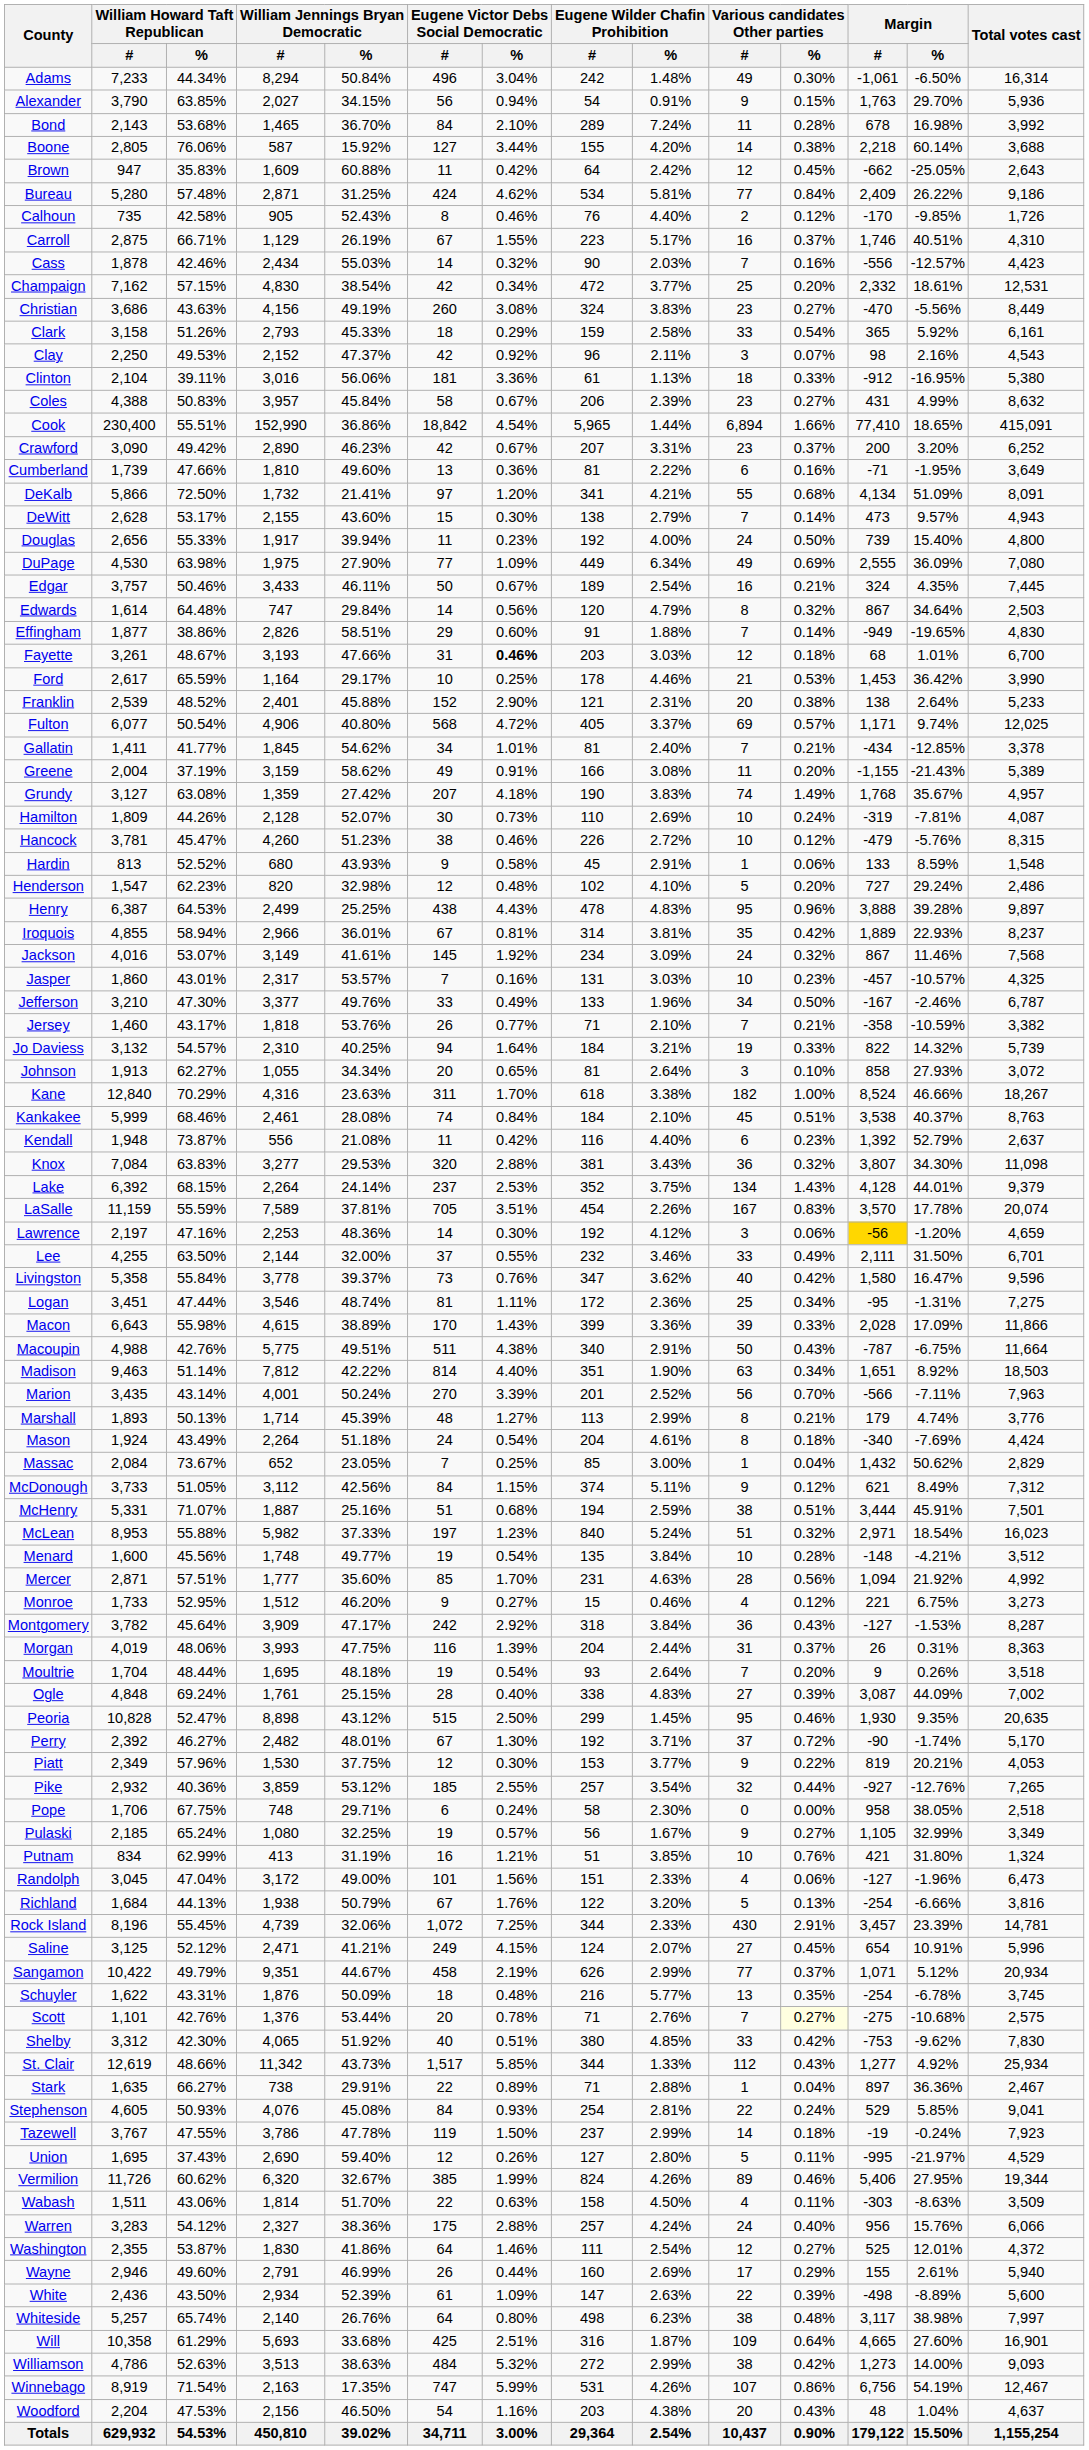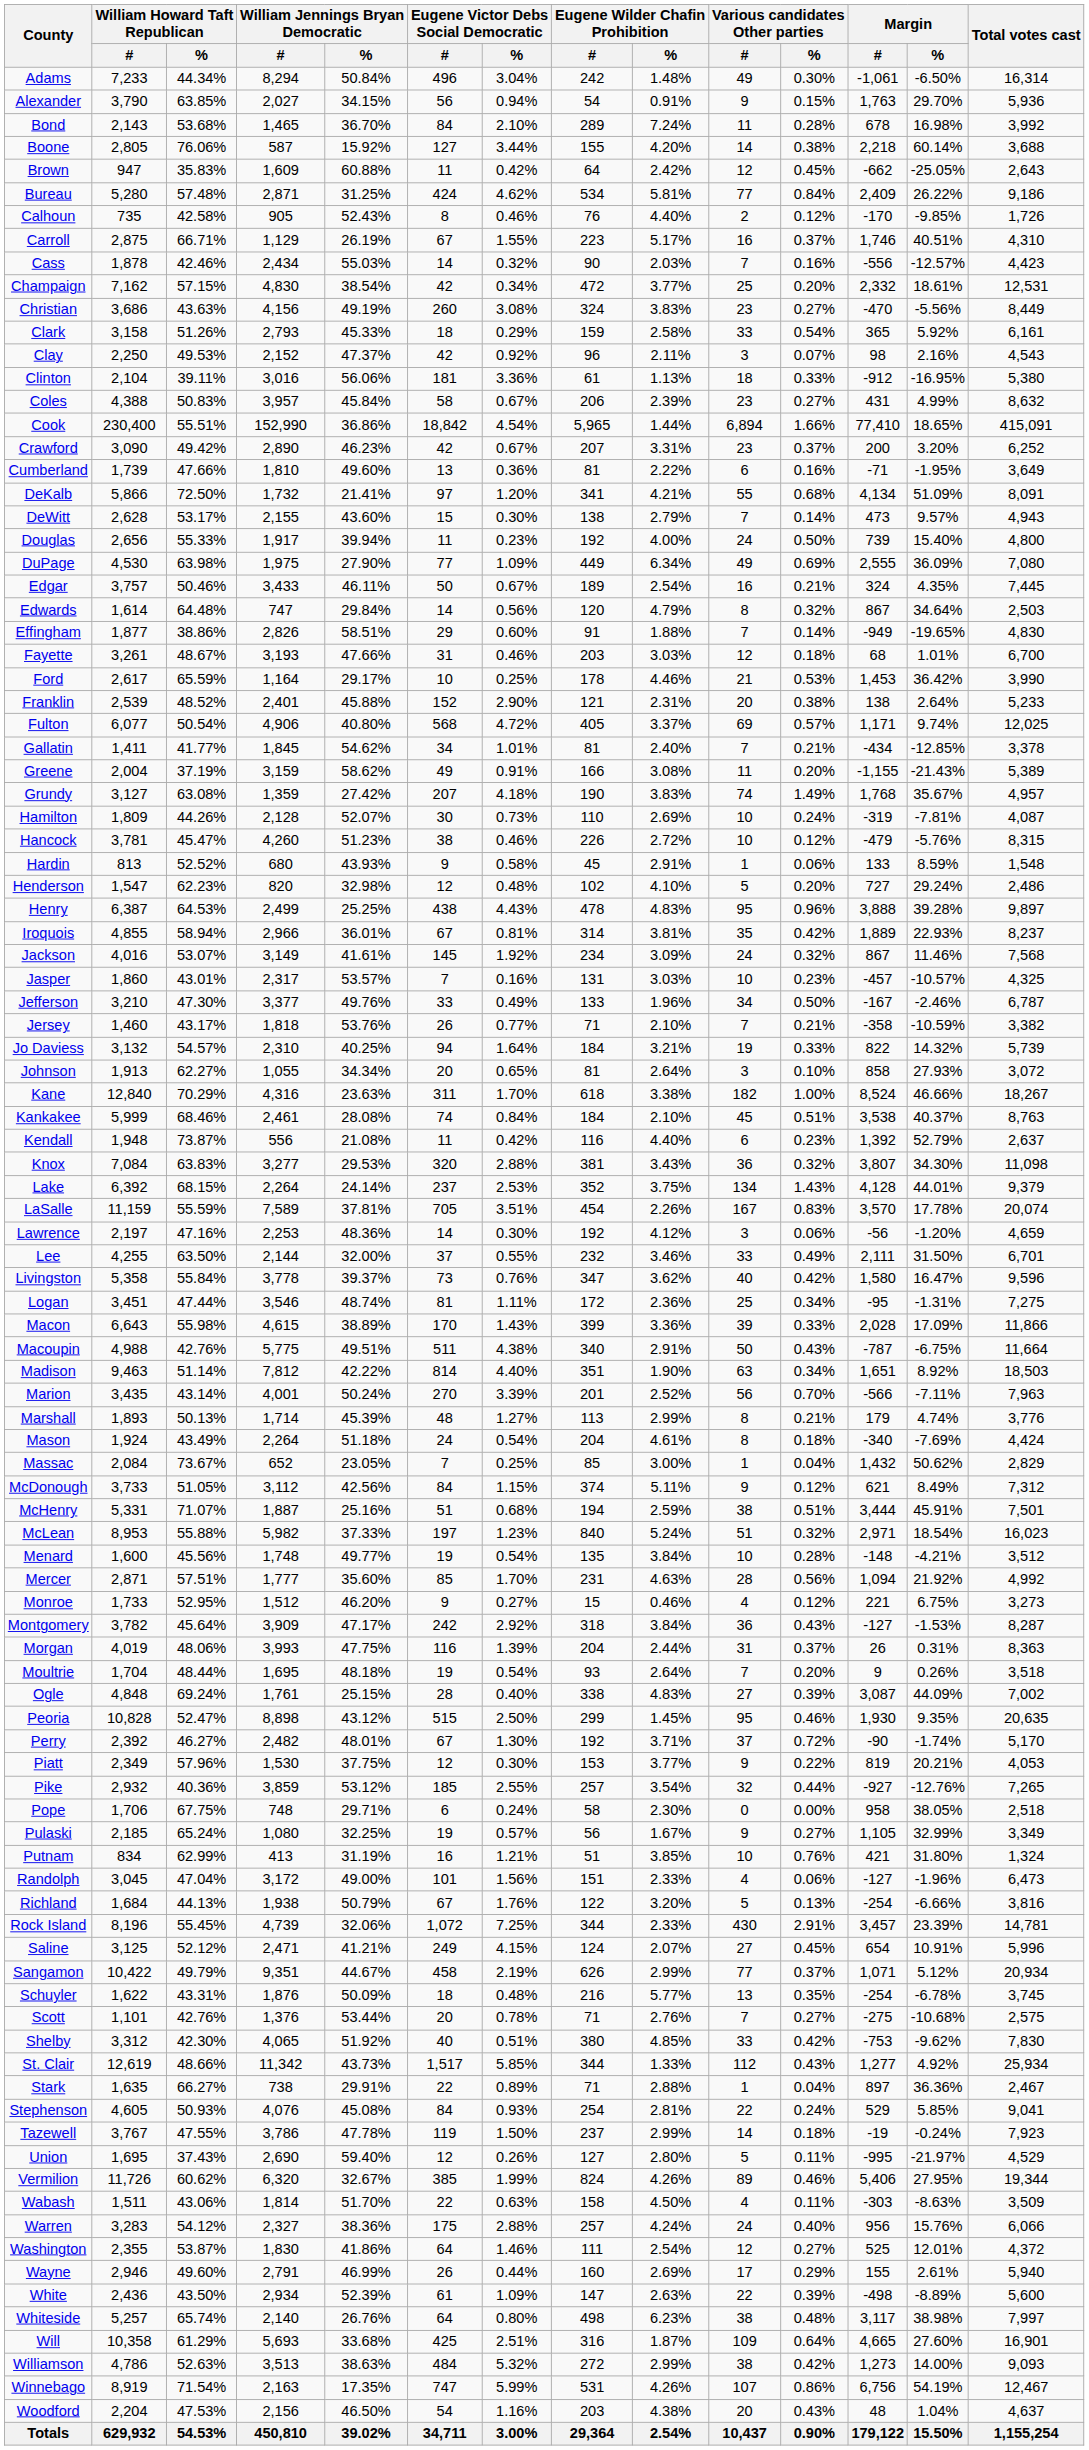Fayette | Eugene Victor Debs Social Democratic / %: bold -> normal
Lawrence | Margin / #: gold background -> no background
Scott | Various candidates Other parties / %: lightyellow background -> no background
